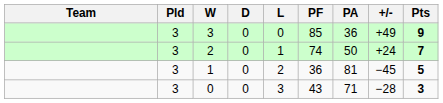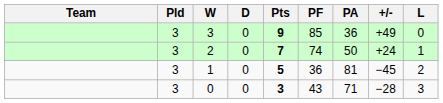columns swapped: L <-> Pts
